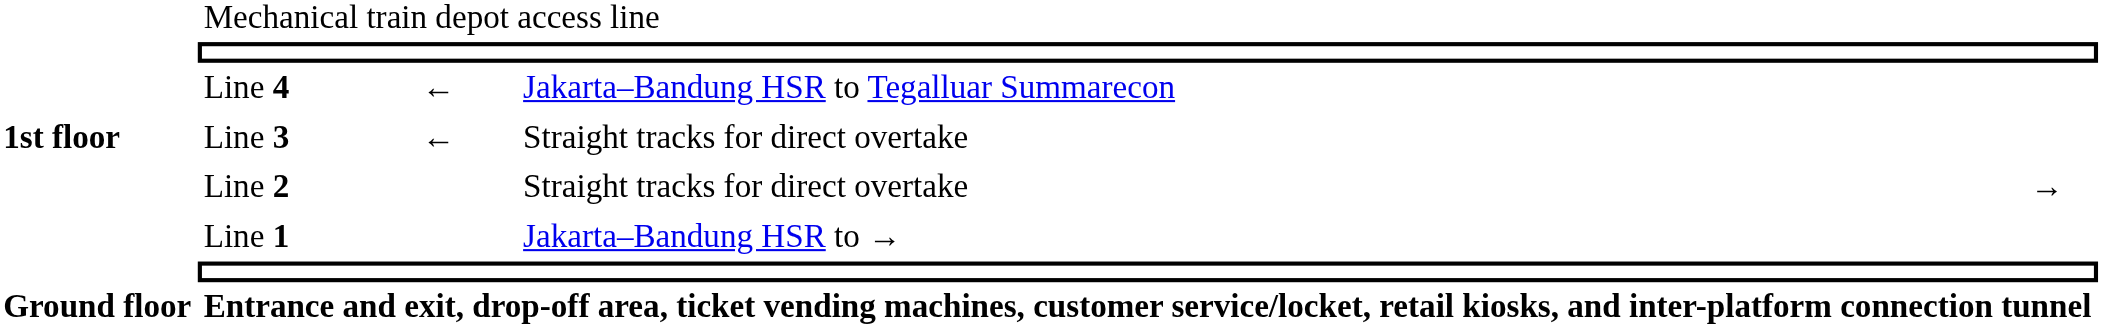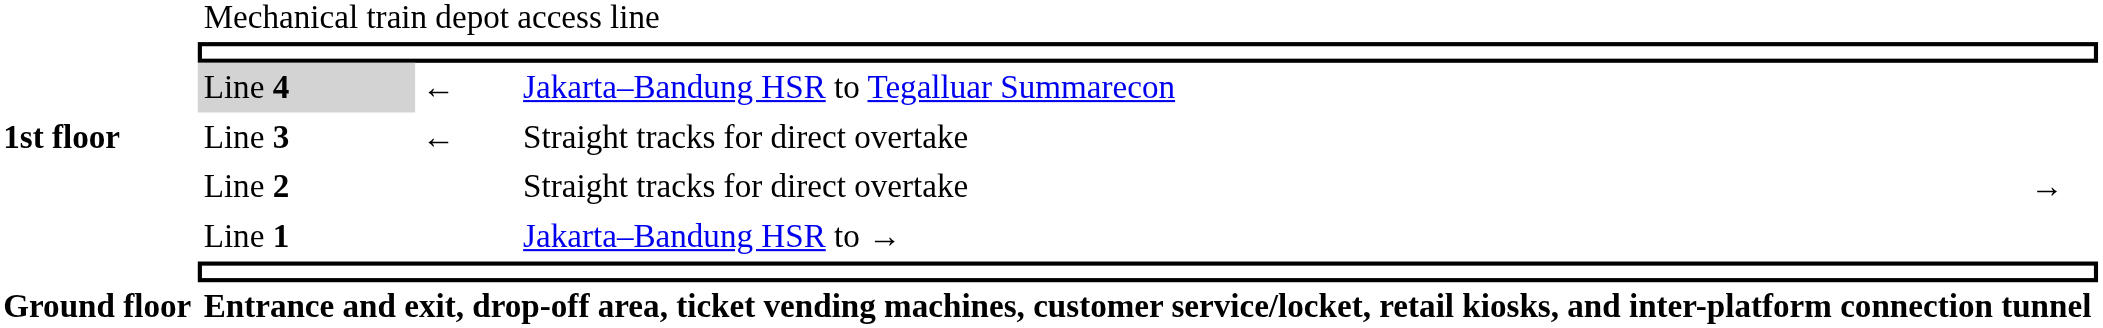Line 4 | column 2: no background -> lightgrey background
